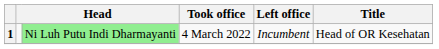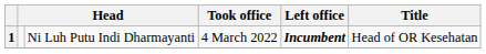1 | column 3: lightgreen background -> no background
1 | Left office: normal -> bold
